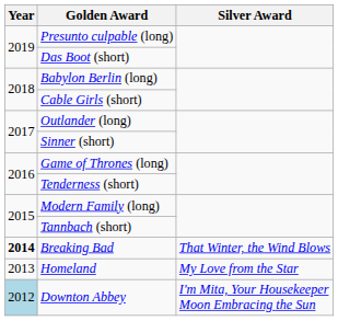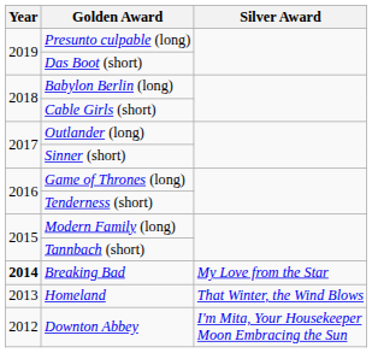Breaking Bad | Silver Award: That Winter, the Wind Blows -> My Love from the Star
Homeland | Silver Award: My Love from the Star -> That Winter, the Wind Blows
Downton Abbey | Year: lightblue background -> no background
